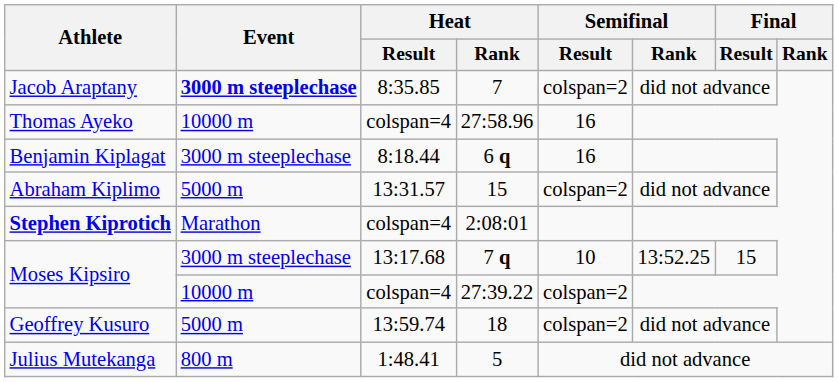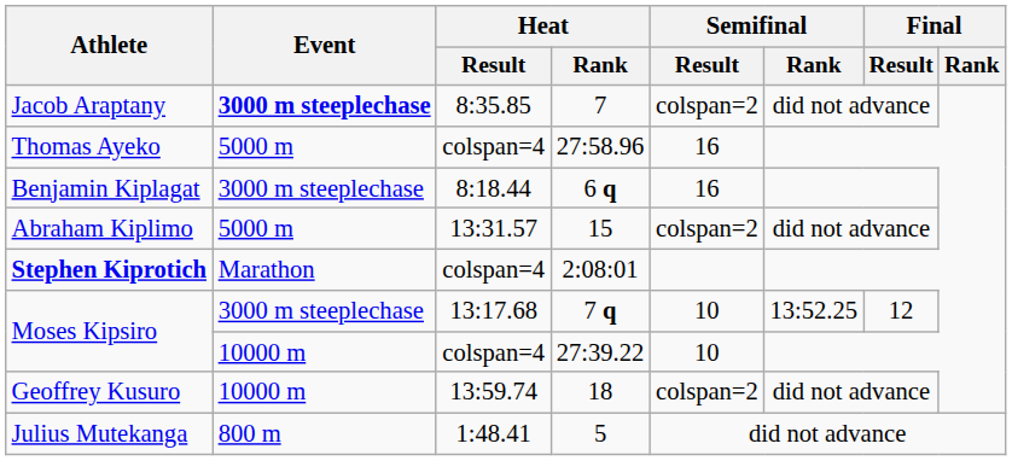27:58.96 | Event: 10000 m -> 5000 m
7 q | Final / Result: 15 -> 12
27:39.22 | Semifinal / Result: colspan=2 -> 10
18 | Event: 5000 m -> 10000 m
